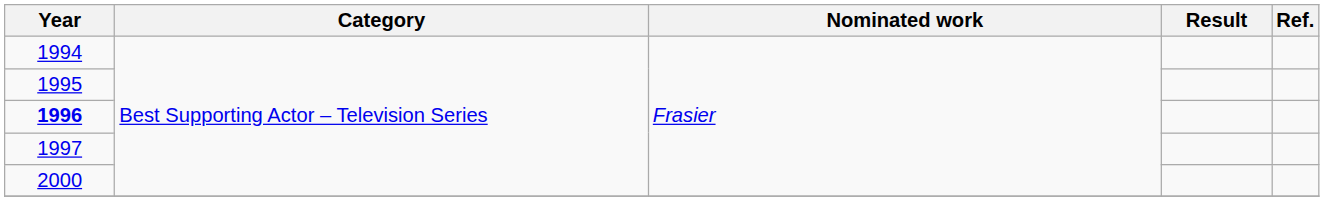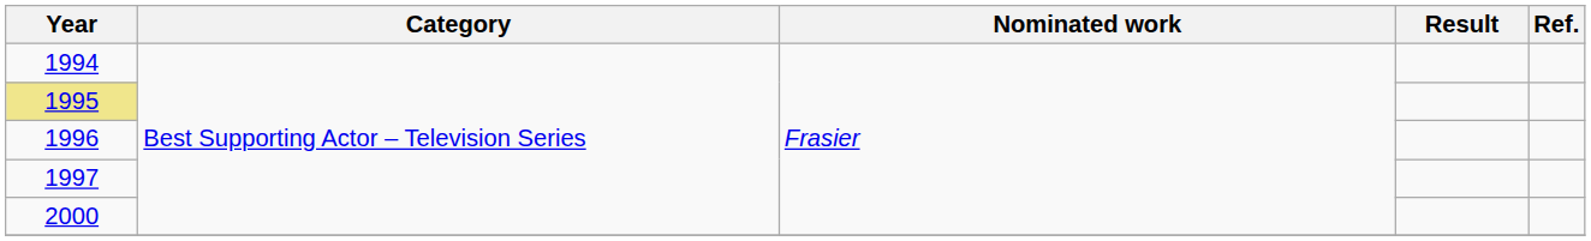1995 | Year: no background -> khaki background
1996 | Year: bold -> normal
